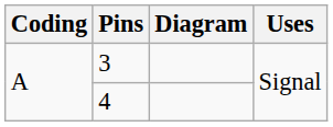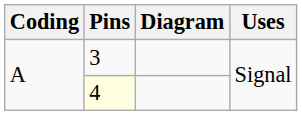4 | Pins: no background -> lightyellow background
